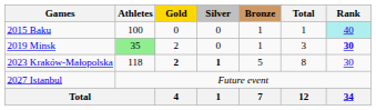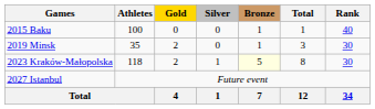2015 Baku | Rank: paleturquoise background -> no background
2019 Minsk | Athletes: lightgreen background -> no background
2019 Minsk | Rank: bold -> normal
2023 Kraków-Małopolska | Gold: bold -> normal
2023 Kraków-Małopolska | Silver: bold -> normal
2023 Kraków-Małopolska | Bronze: no background -> lightyellow background
